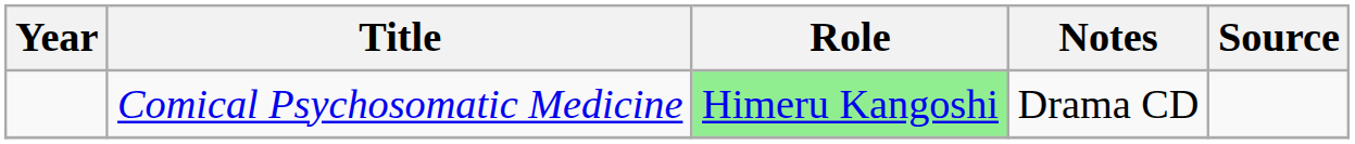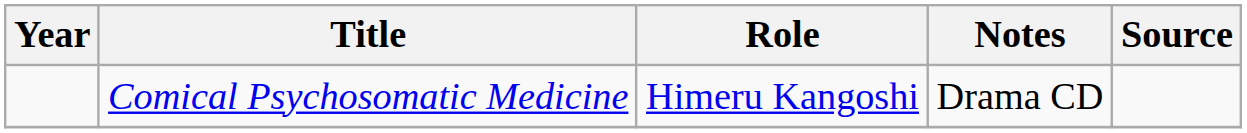Comical Psychosomatic Medicine | Role: lightgreen background -> no background
